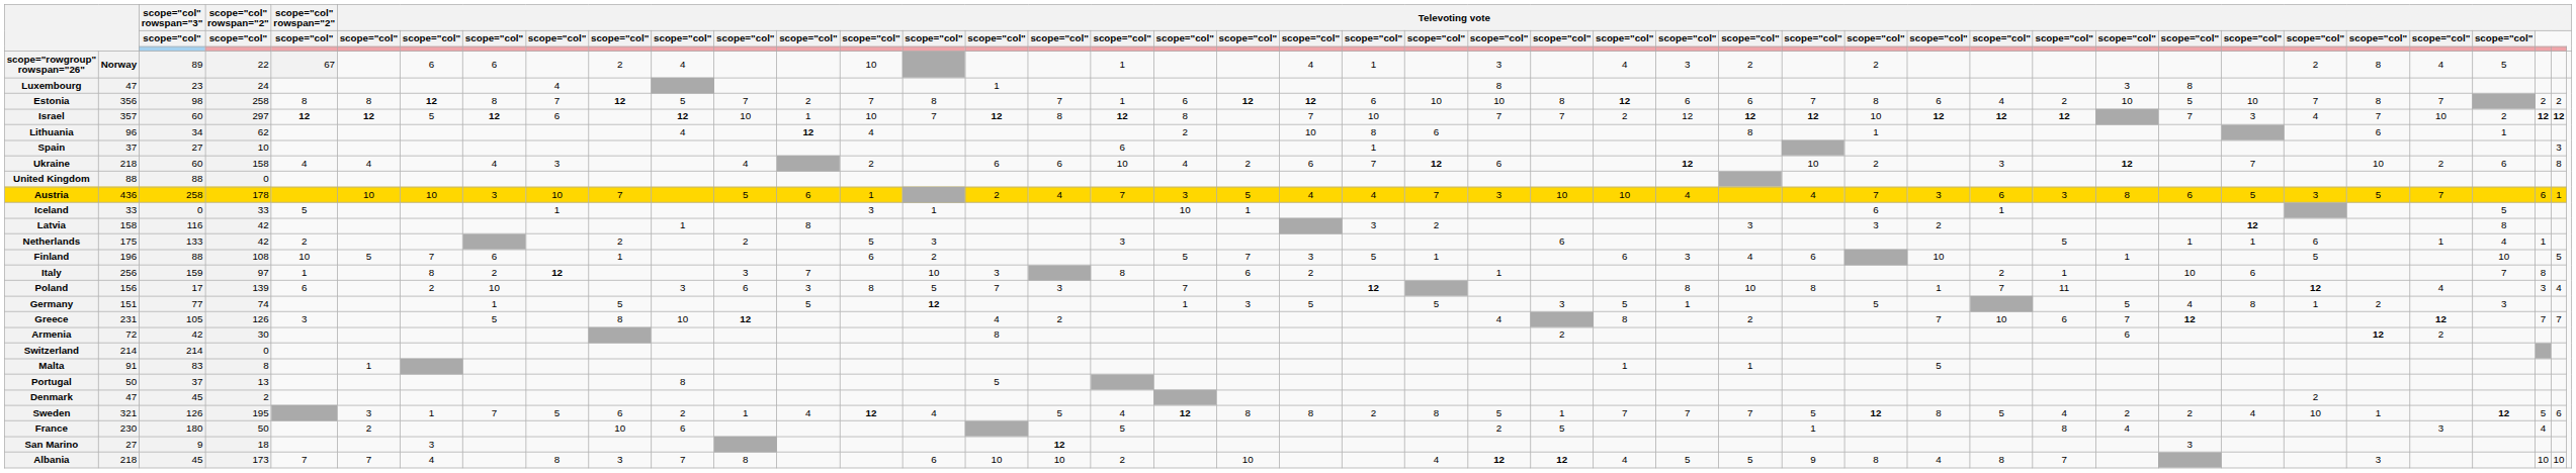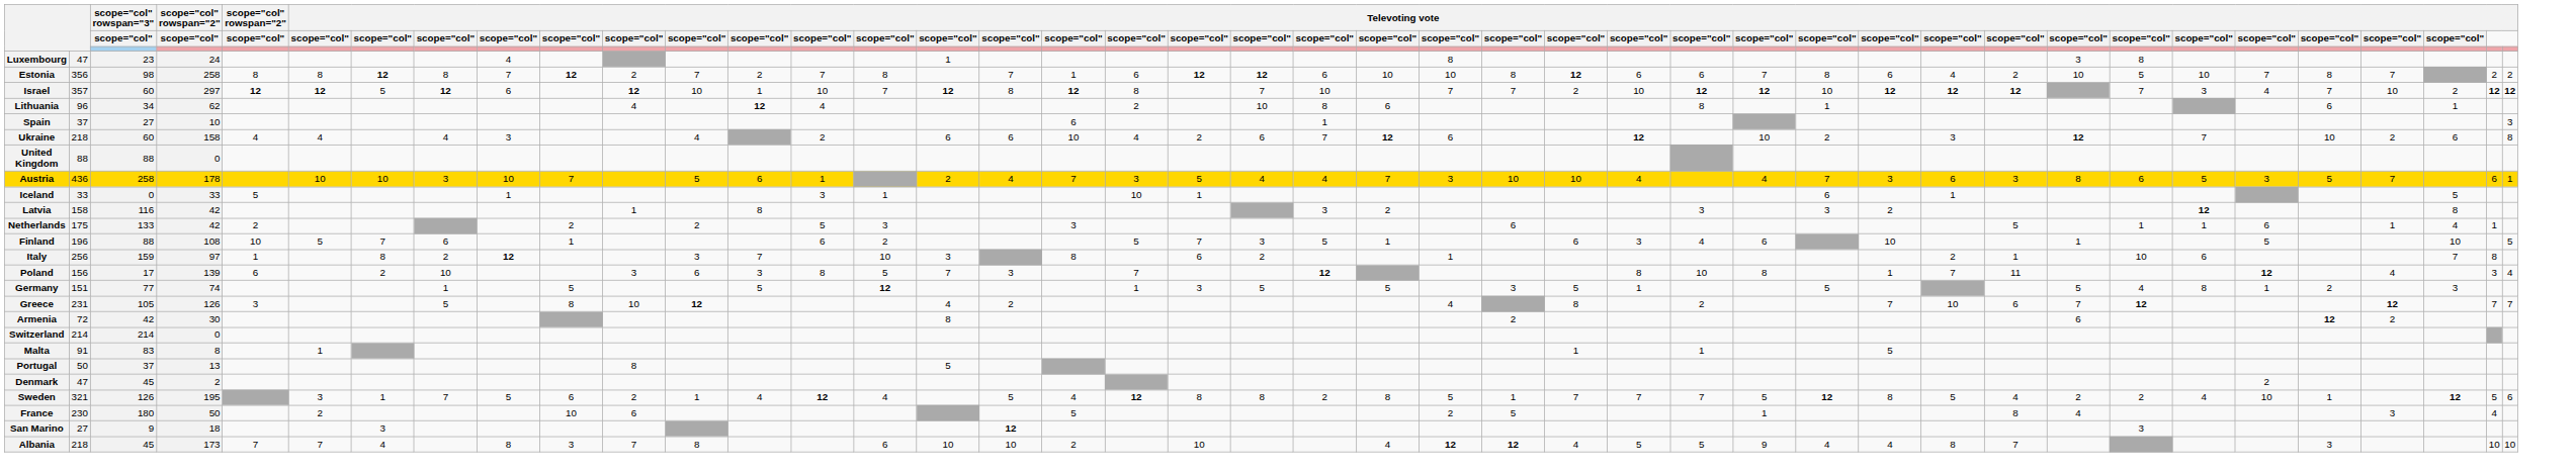- row: scope="rowgroup" rowspan="26" | Norway | 89 | 22 | 67 | 6 | 6 | 2 | 4 | 10 | 1 | 4 | 1 | 3 | 4 | 3 | 2 | 2 | 2 | 8 | 4 | 5
Estonia | column 11: 5 -> 2
Israel | column 27: 12 -> 10
Albania | column 30: 8 -> 4
